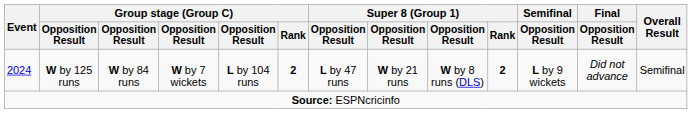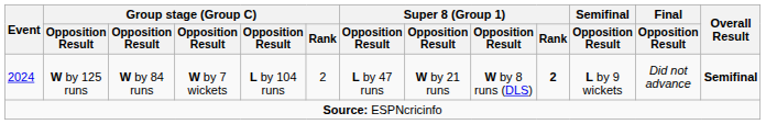2024 | Group stage (Group C) / Rank: bold -> normal
2024 | Overall Result: normal -> bold
